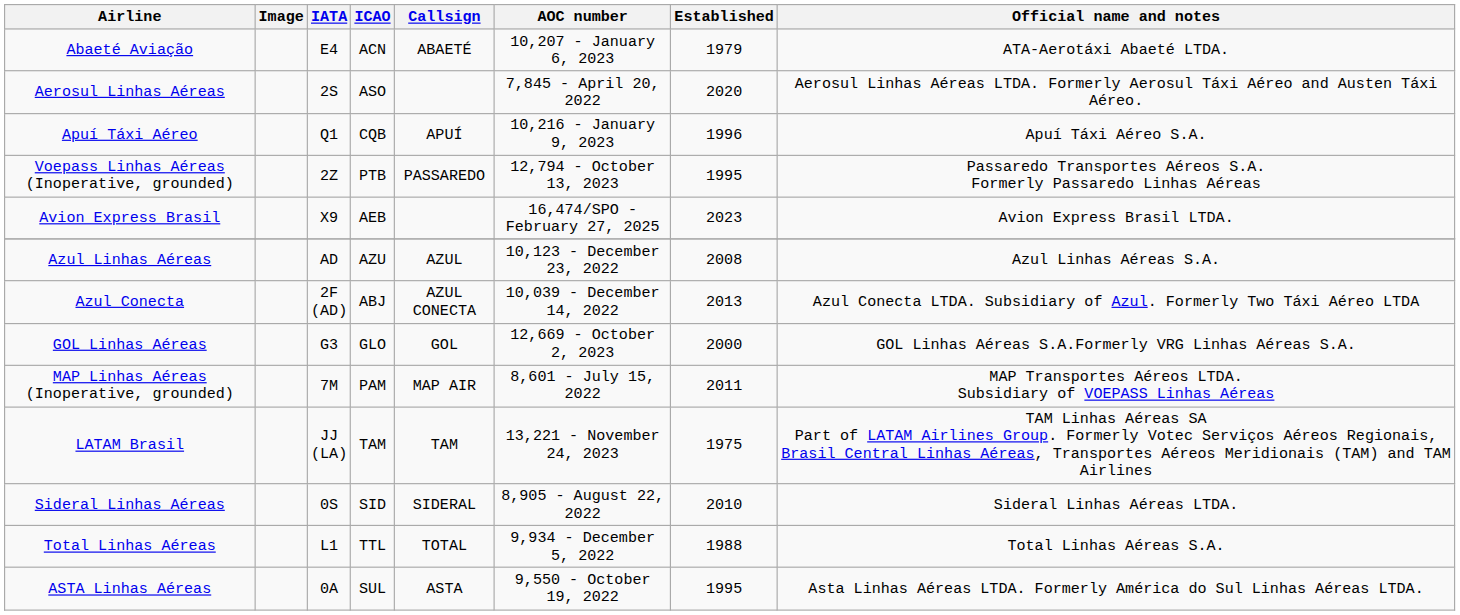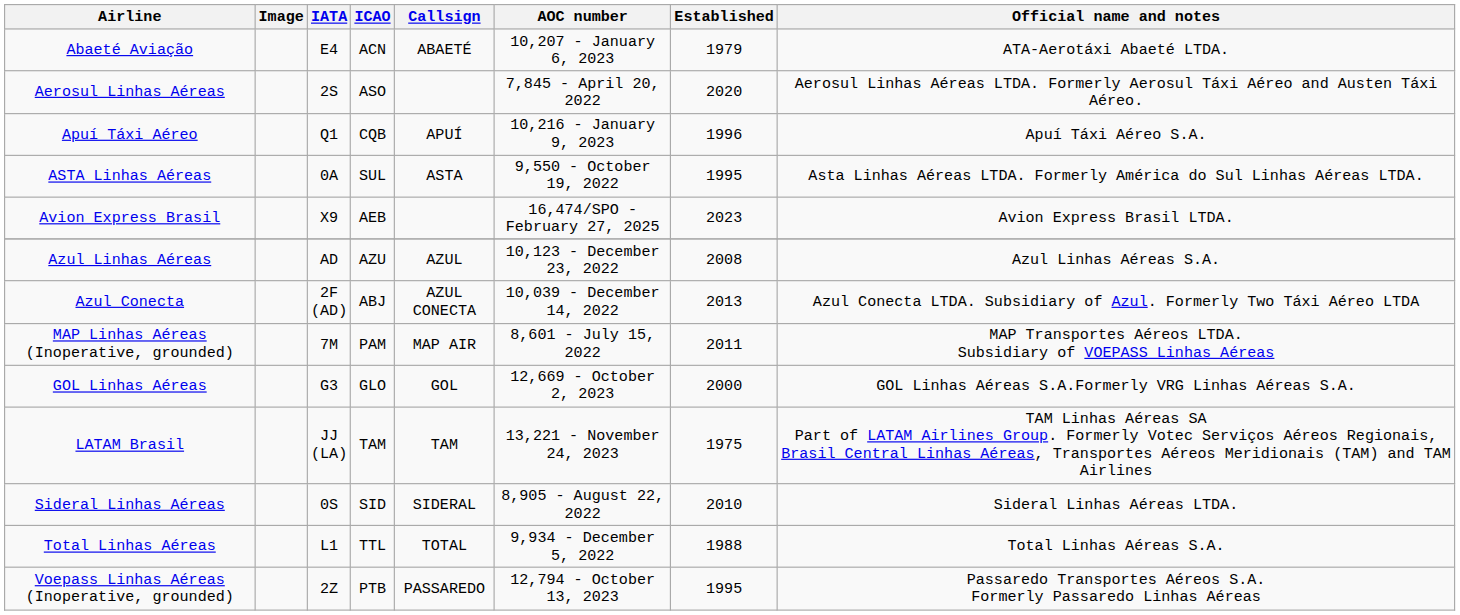rows swapped: ASTA Linhas Aéreas <-> Voepass Linhas Aéreas (Inoperative, grounded)
rows swapped: GOL Linhas Aéreas <-> MAP Linhas Aéreas (Inoperative, grounded)
